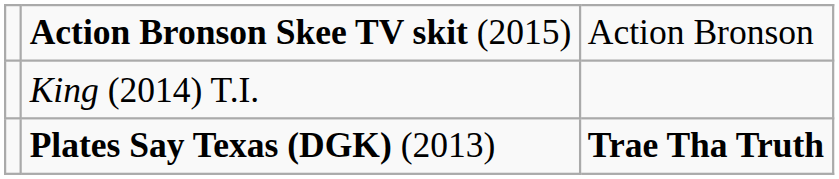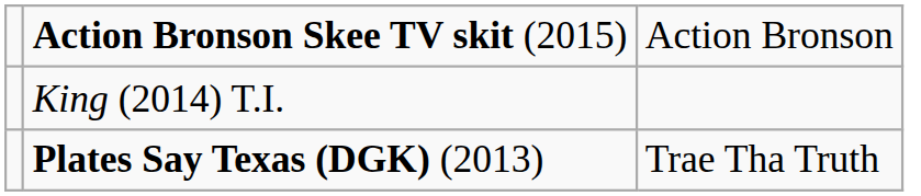Plates Say Texas (DGK) (2013) | column 3: bold -> normal
